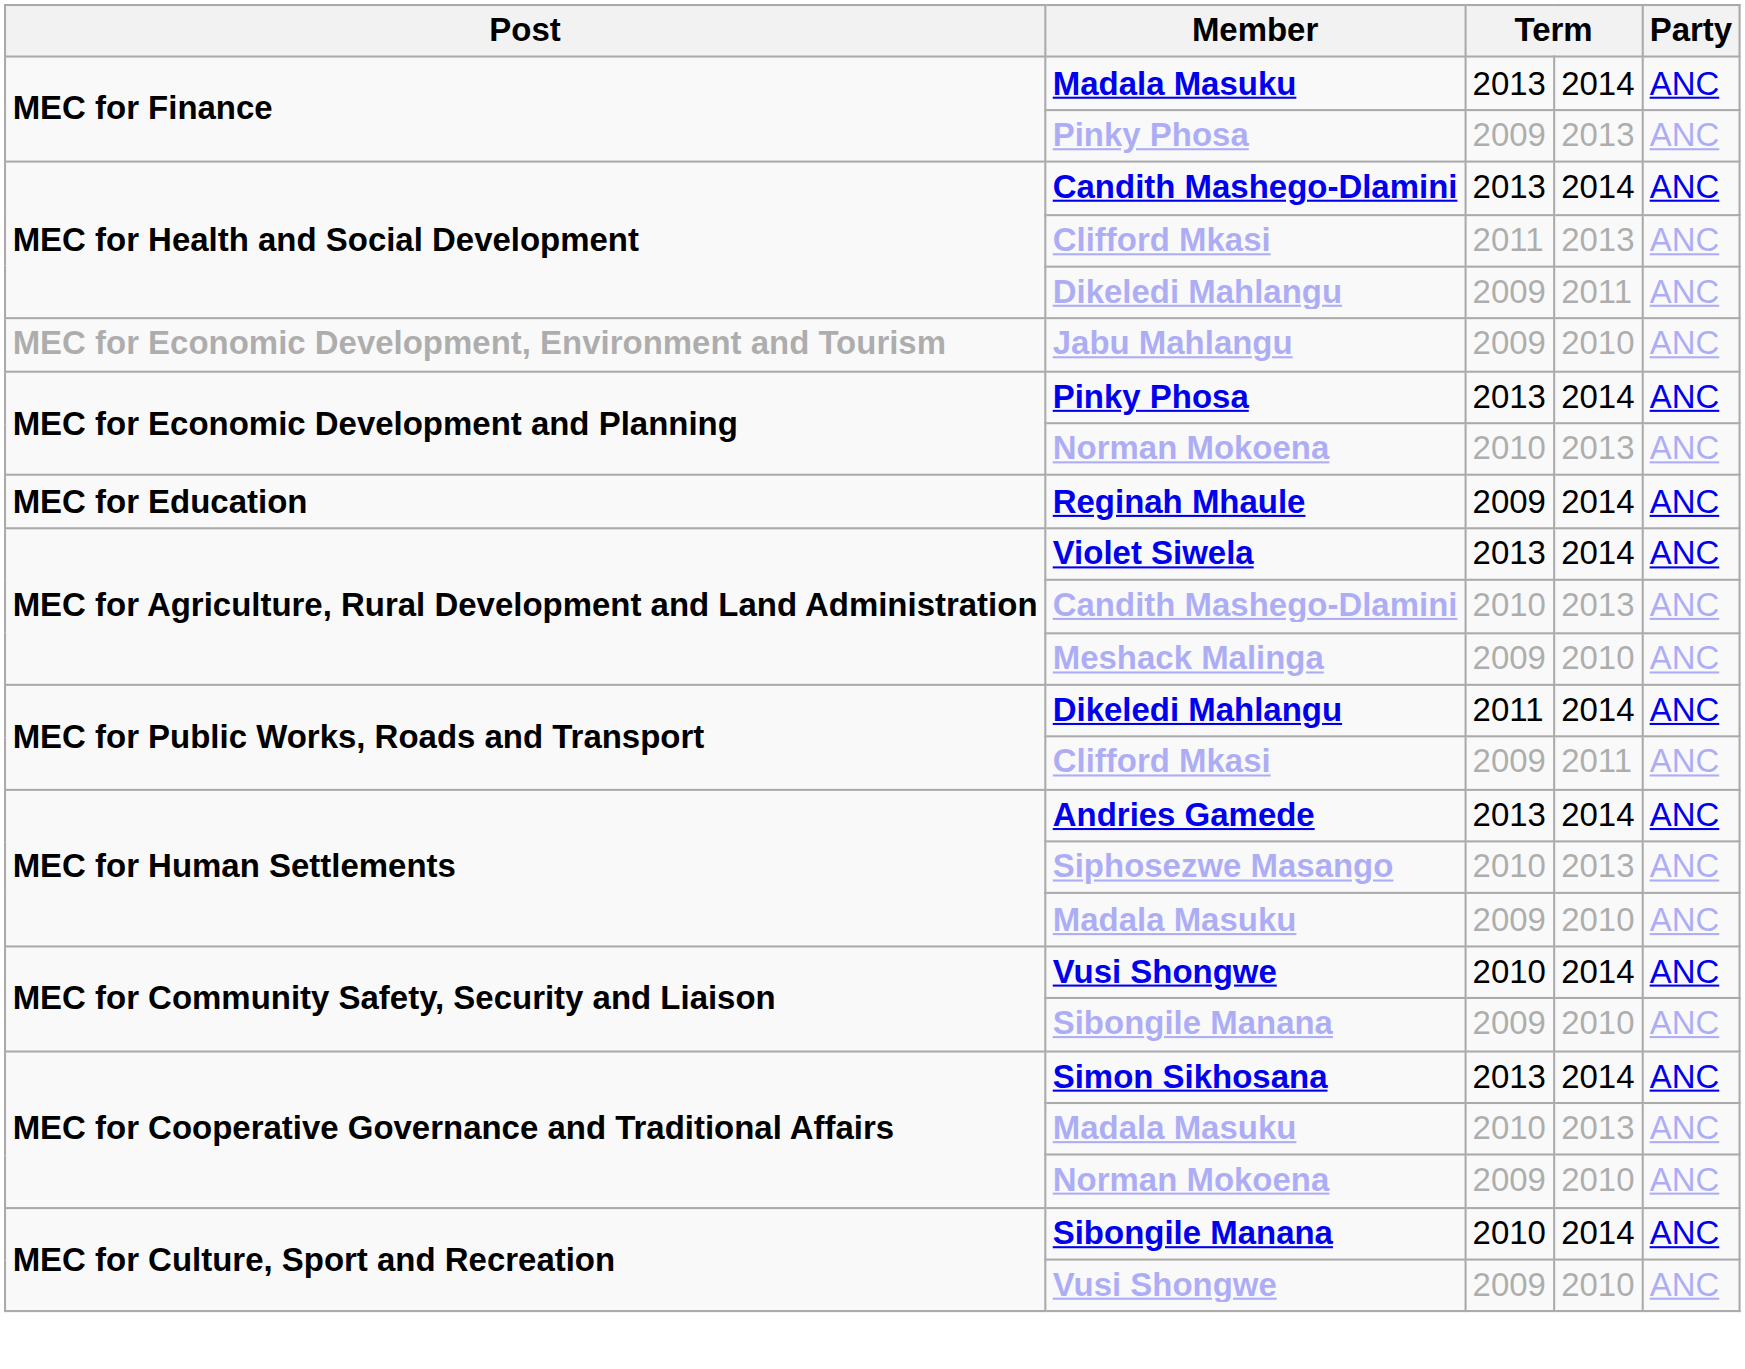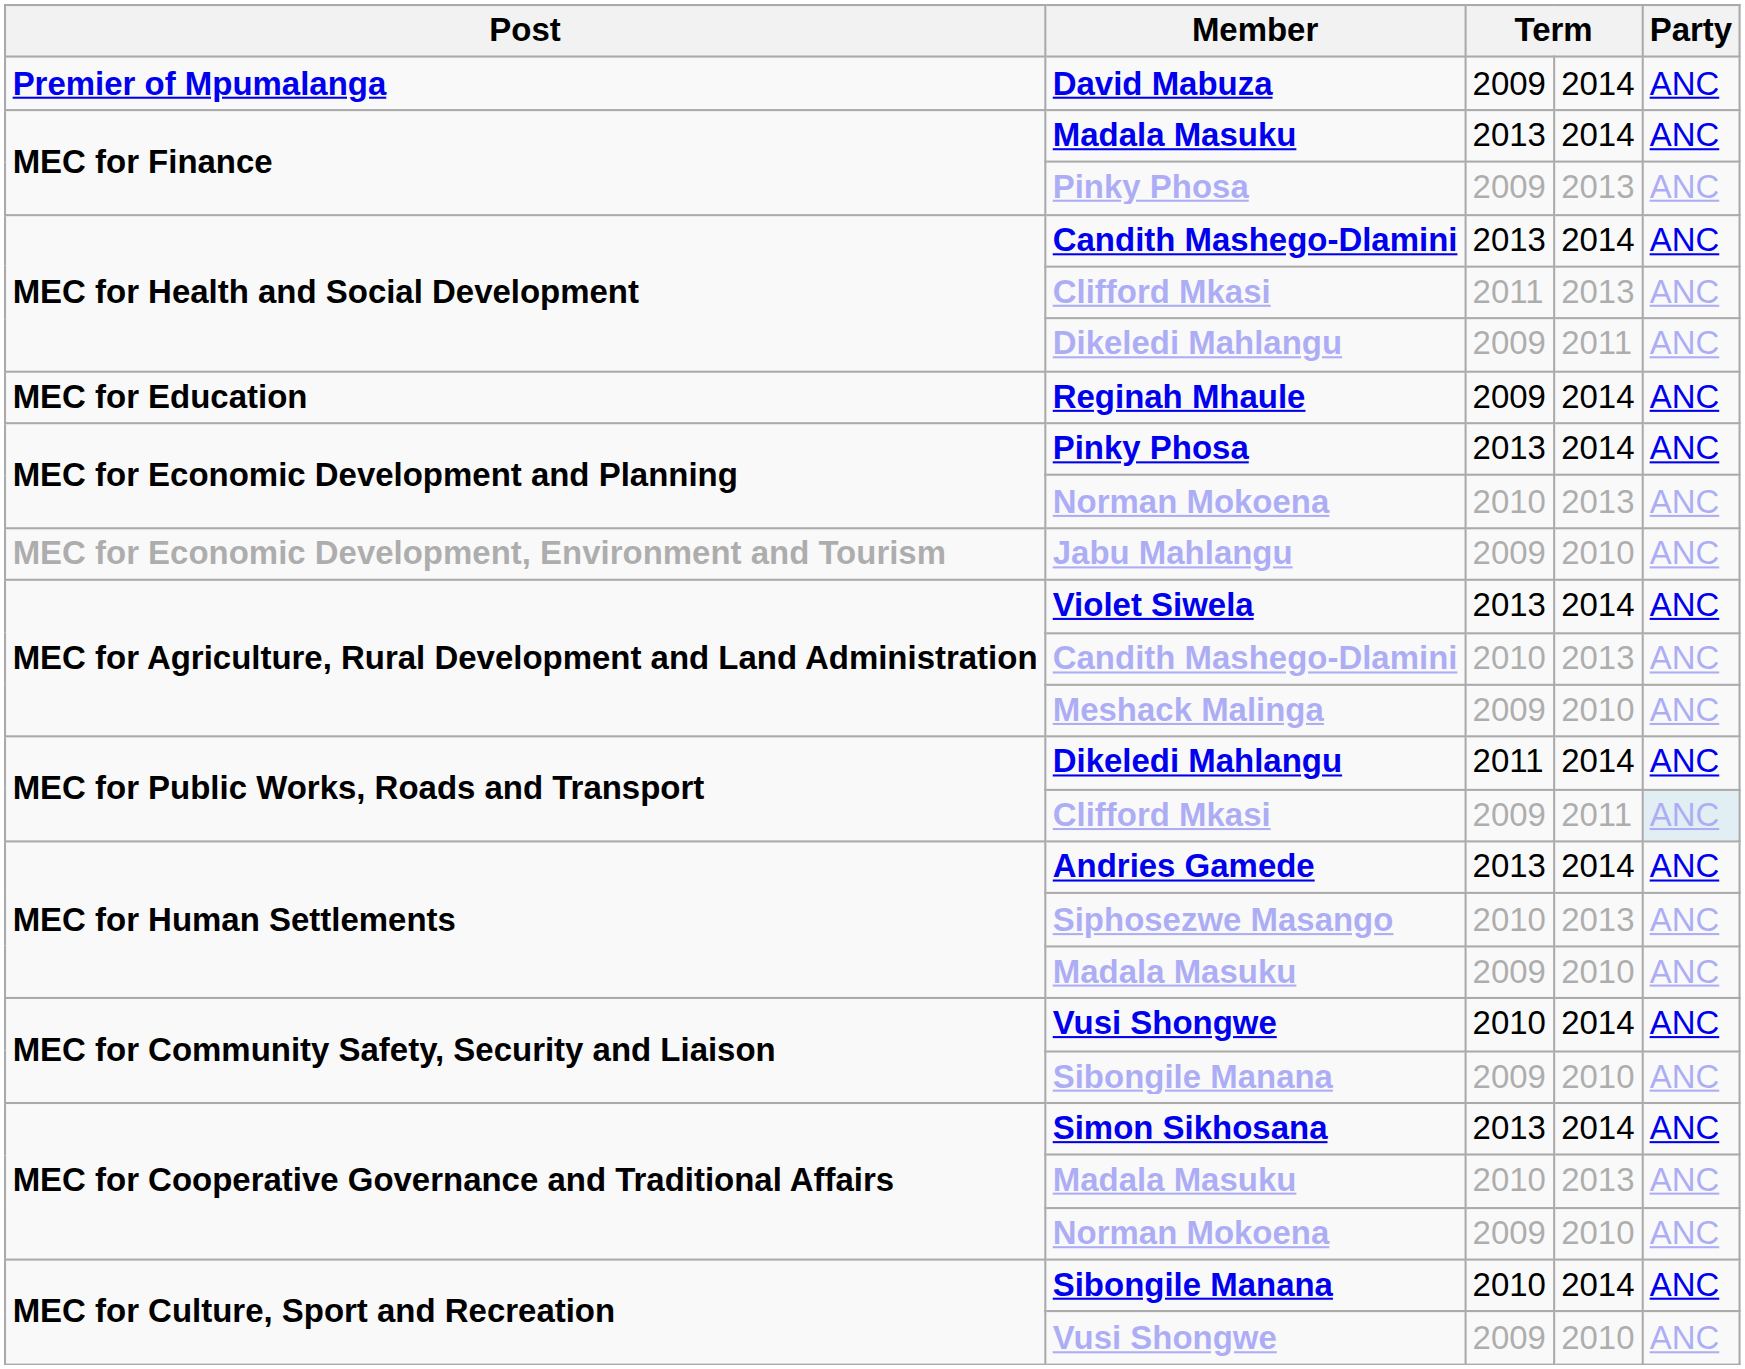+ row: Premier of Mpumalanga | David Mabuza | 2009 | 2014 | ANC
rows swapped: Reginah Mhaule <-> Jabu Mahlangu
MEC for Public Works, Roads and Transport / Clifford Mkasi | Party: no background -> lightblue background
